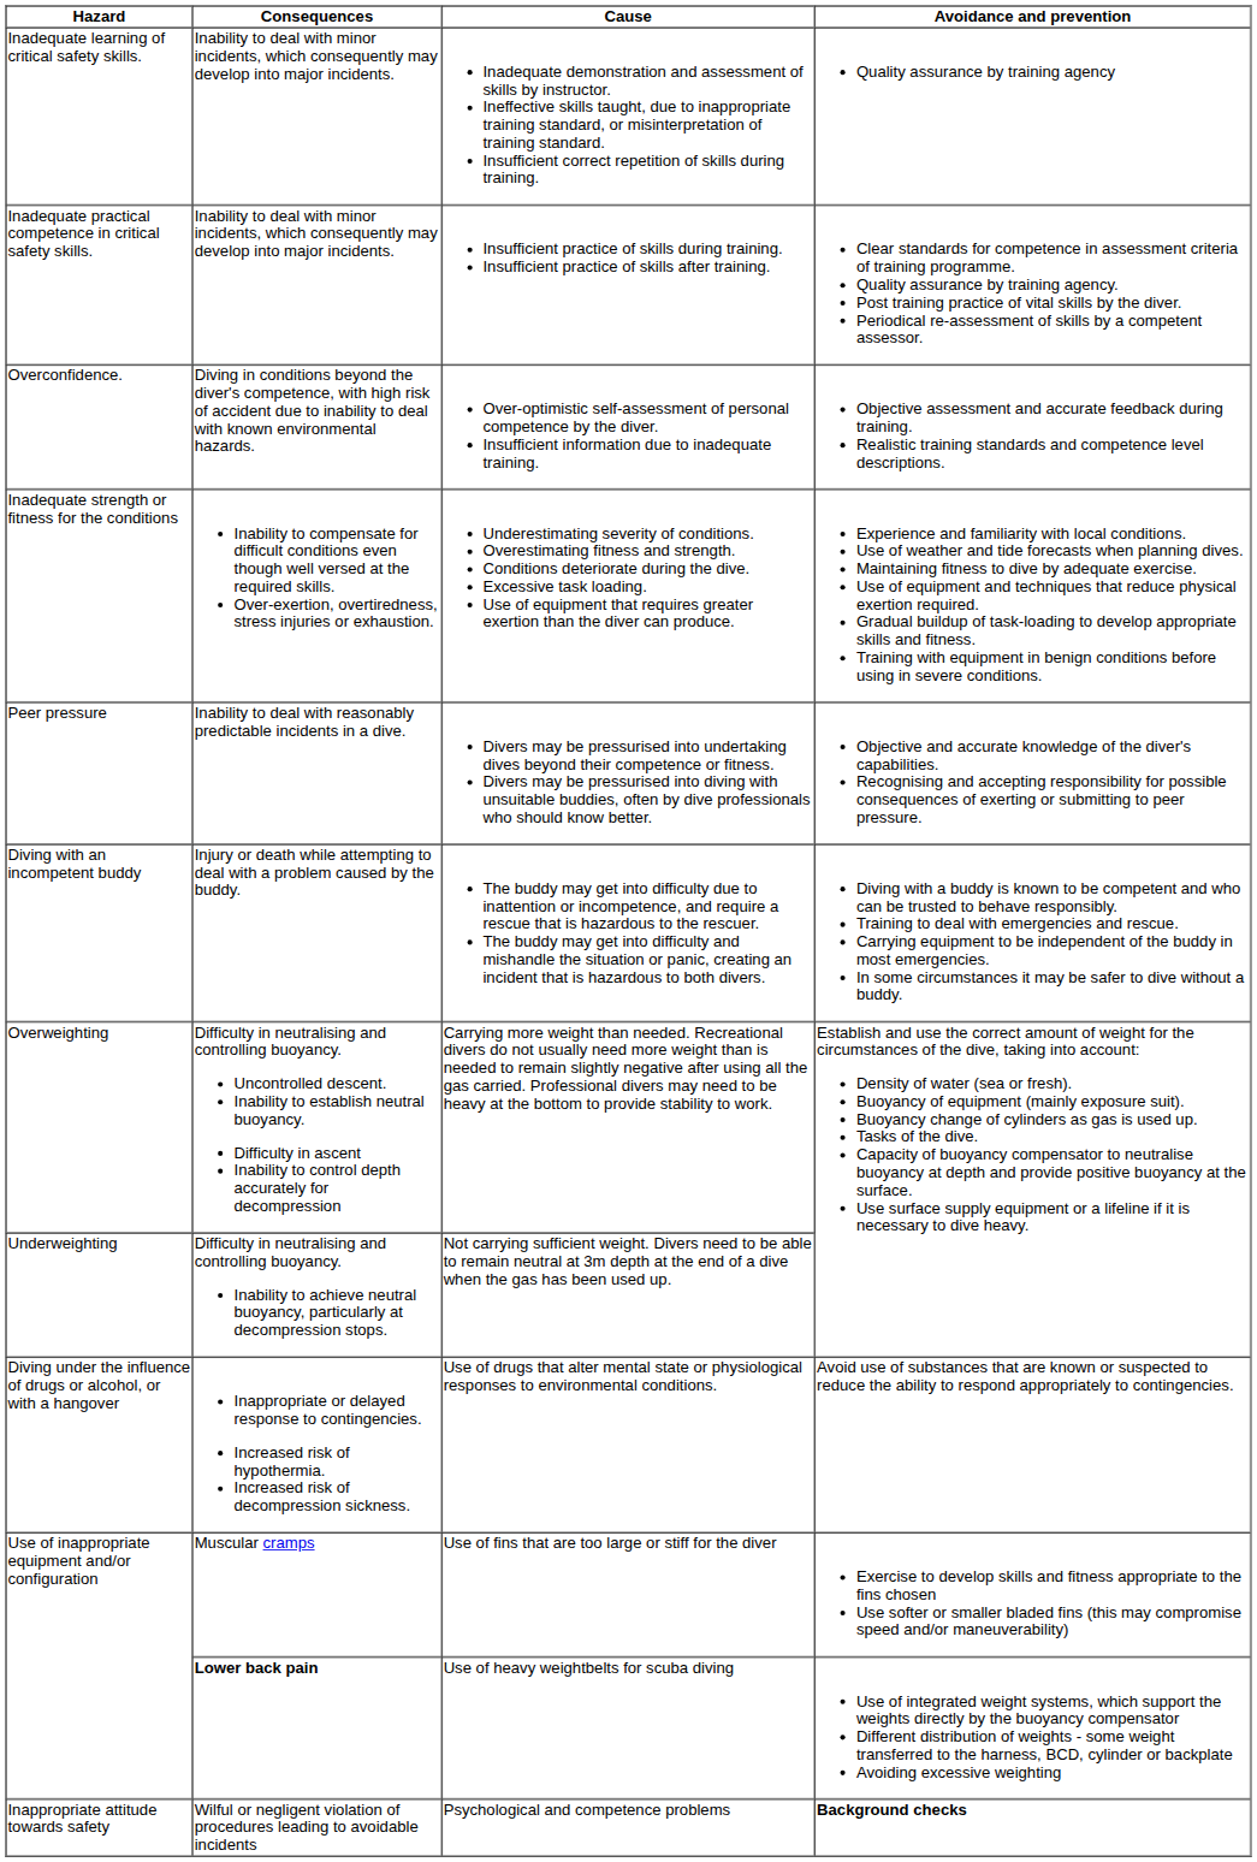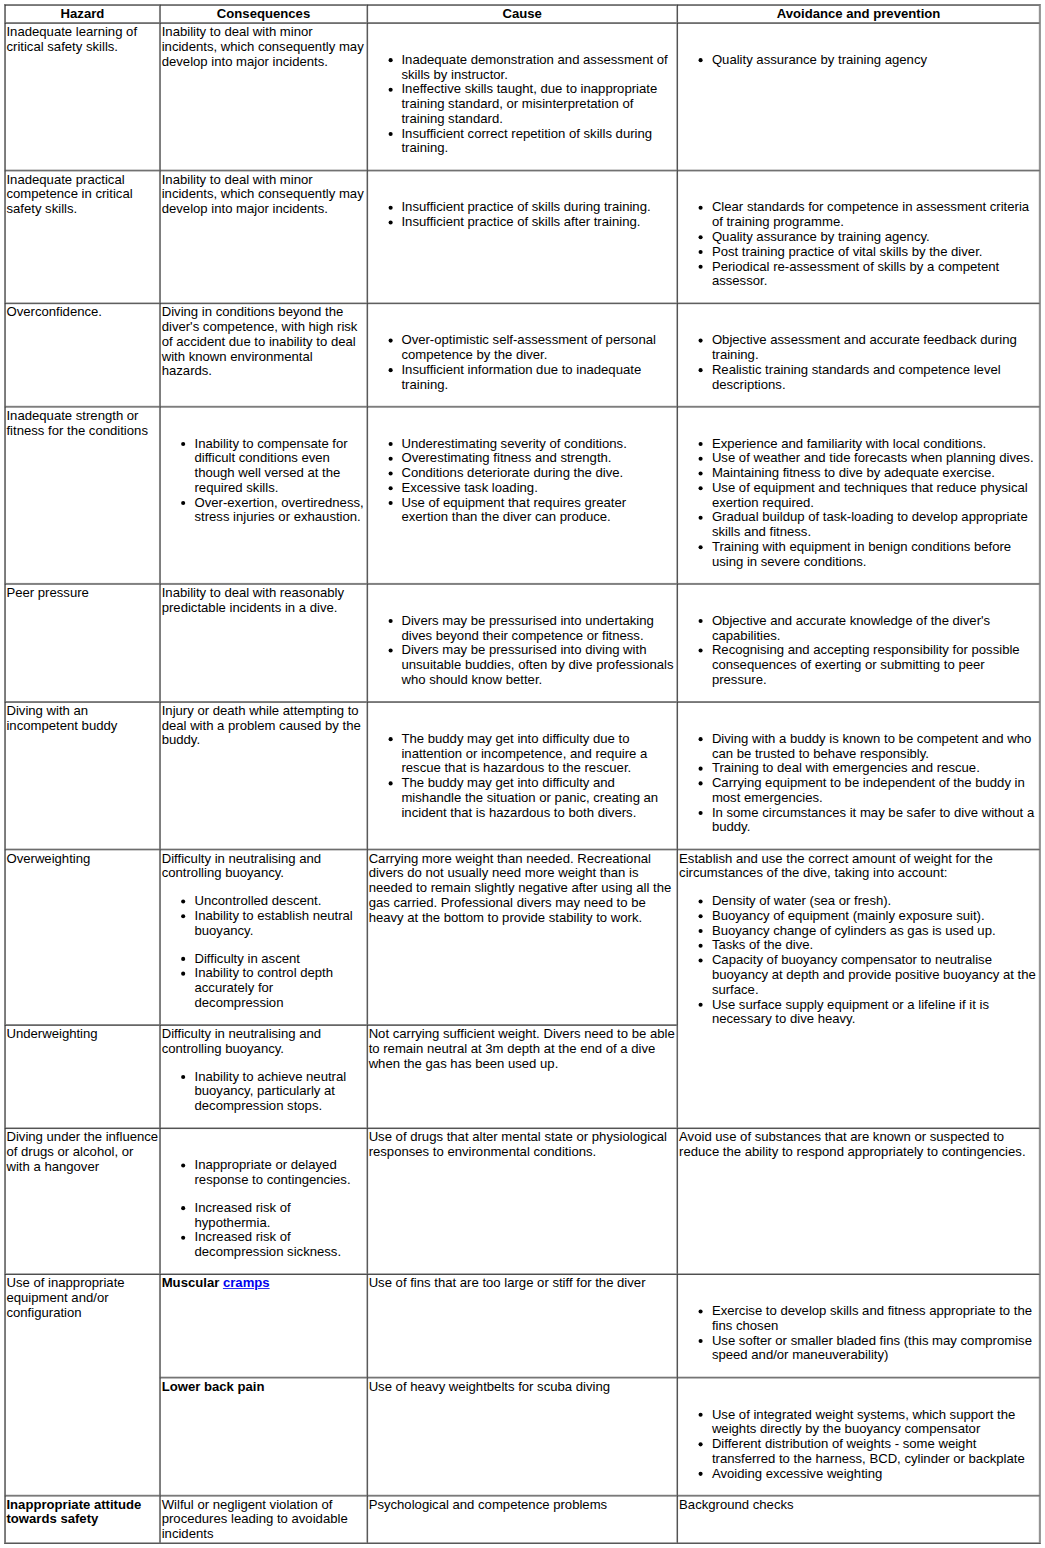Use of fins that are too large or stiff for the diver | Consequences: normal -> bold
Psychological and competence problems | Hazard: normal -> bold
Psychological and competence problems | Avoidance and prevention: bold -> normal
